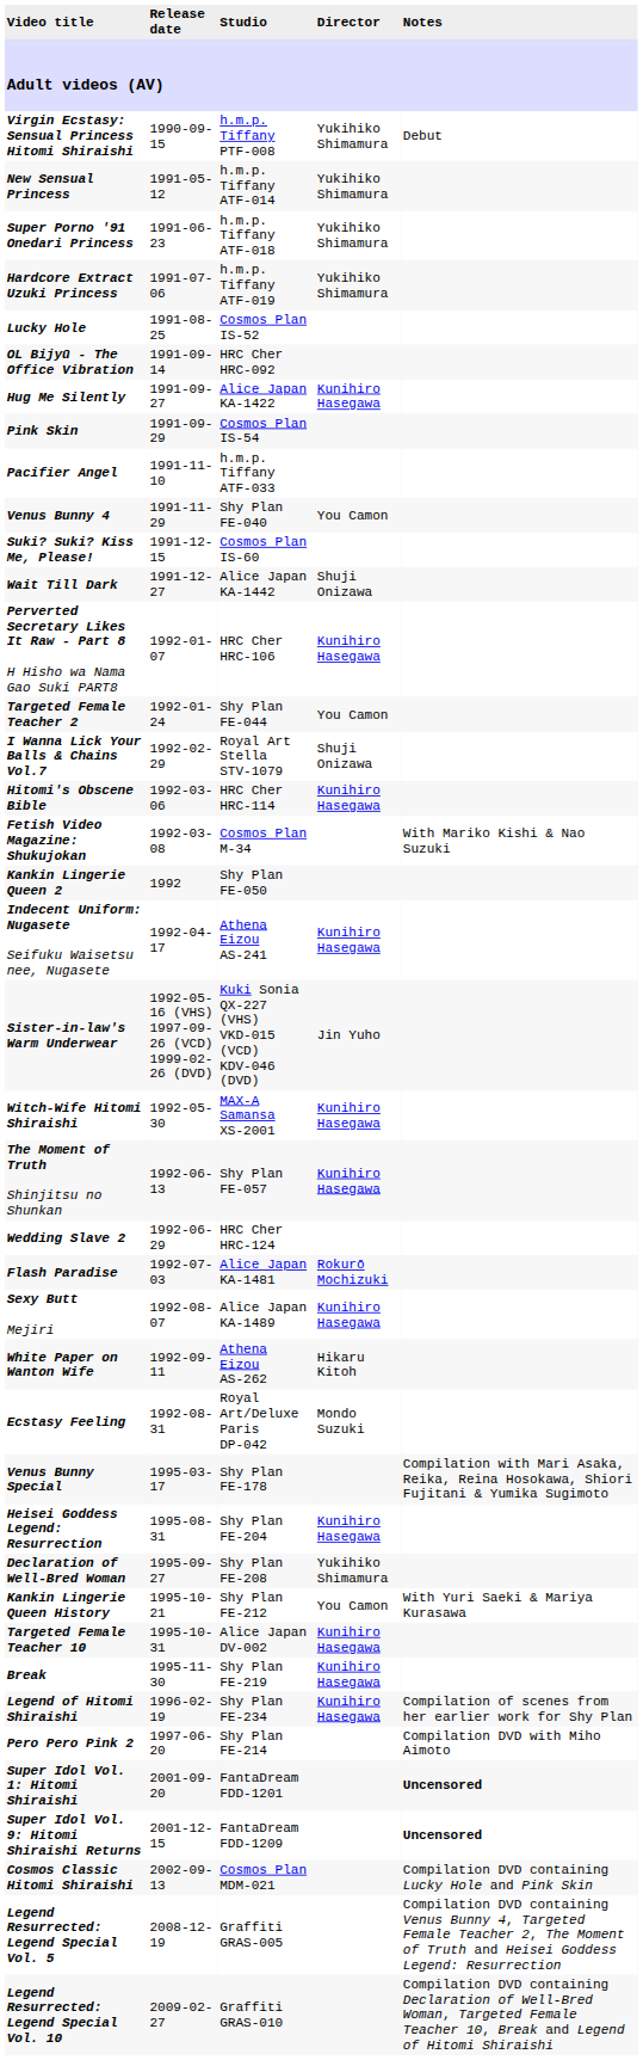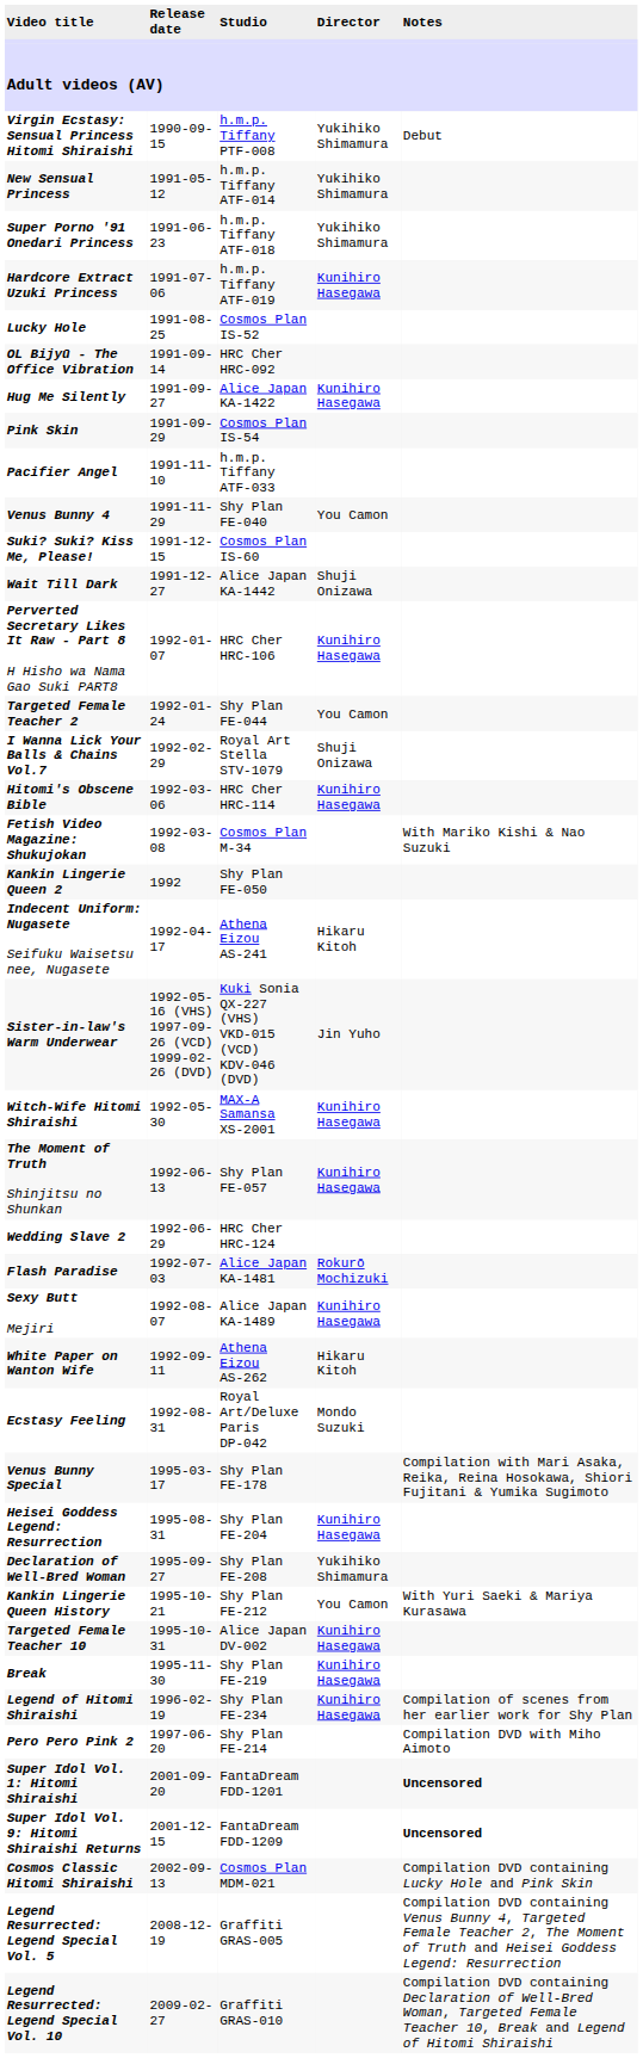Hardcore Extract Uzuki Princess | Director: Yukihiko Shimamura -> Kunihiro Hasegawa
Indecent Uniform: Nugasete Seifuku Waisetsu nee, Nugasete | Director: Kunihiro Hasegawa -> Hikaru Kitoh
